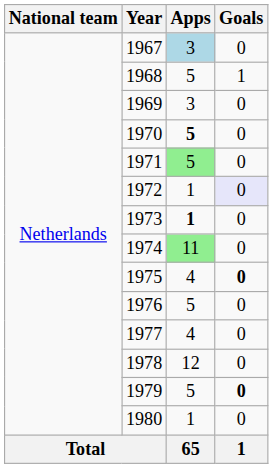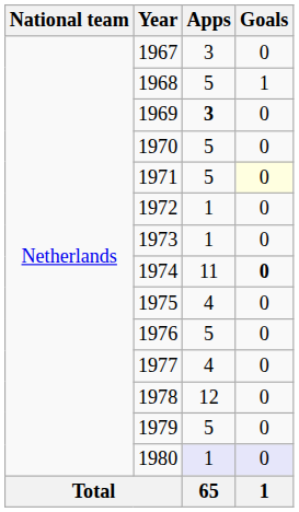1967 | Apps: lightblue background -> no background
1969 | Apps: normal -> bold
1970 | Apps: bold -> normal
1971 | Apps: lightgreen background -> no background
1971 | Goals: no background -> lightyellow background
1972 | Goals: lavender background -> no background
1973 | Apps: bold -> normal
1974 | Apps: lightgreen background -> no background
1974 | Goals: normal -> bold
1975 | Goals: bold -> normal
1979 | Goals: bold -> normal
1980 | Apps: no background -> lavender background
1980 | Goals: no background -> lavender background
